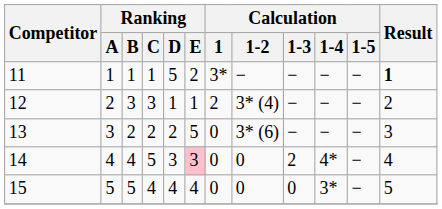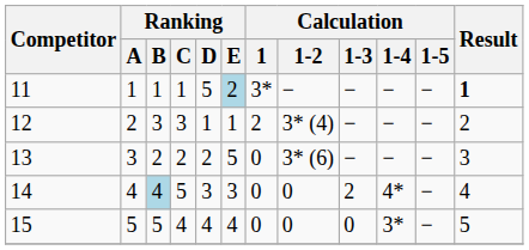11 | Ranking / E: no background -> lightblue background
14 | Ranking / B: no background -> lightblue background
14 | Ranking / E: pink background -> no background
